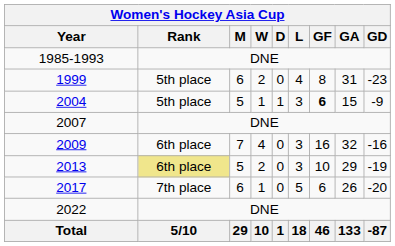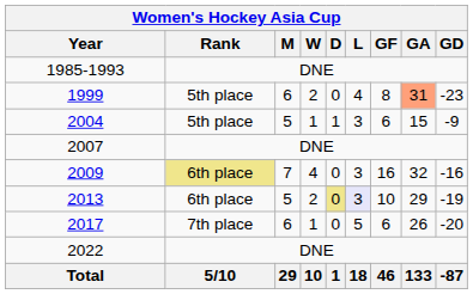1999 | GA: no background -> lightsalmon background
2004 | GF: bold -> normal
2009 | Rank: no background -> khaki background
2013 | Rank: khaki background -> no background
2013 | D: no background -> khaki background
2013 | L: no background -> lavender background
